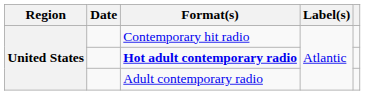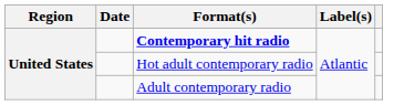Contemporary hit radio | Format(s): normal -> bold
Hot adult contemporary radio | Format(s): bold -> normal
